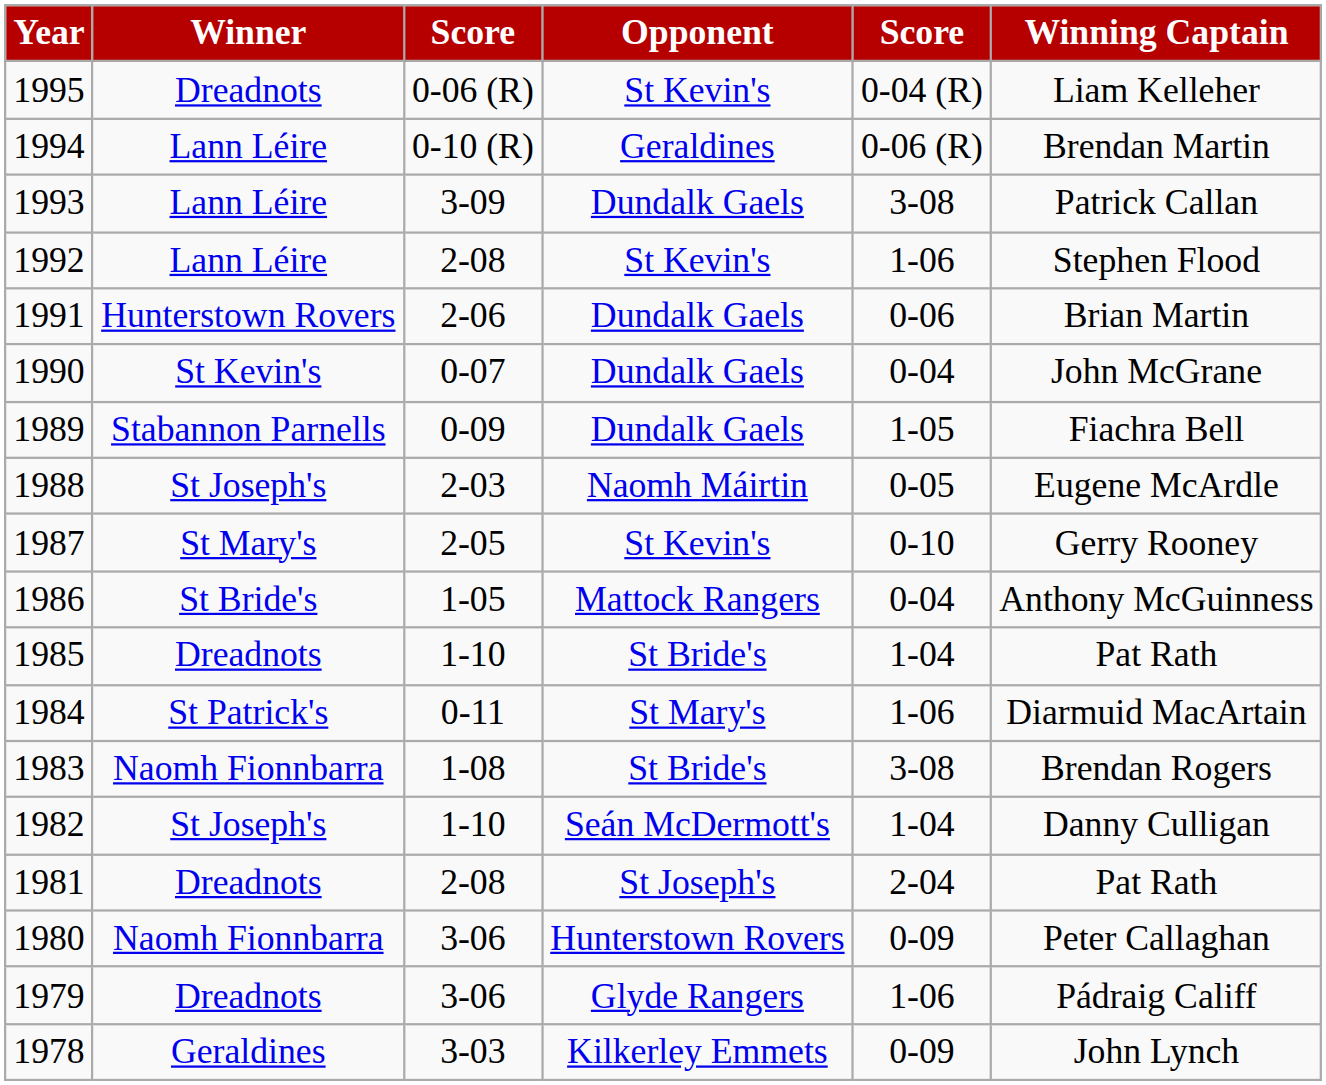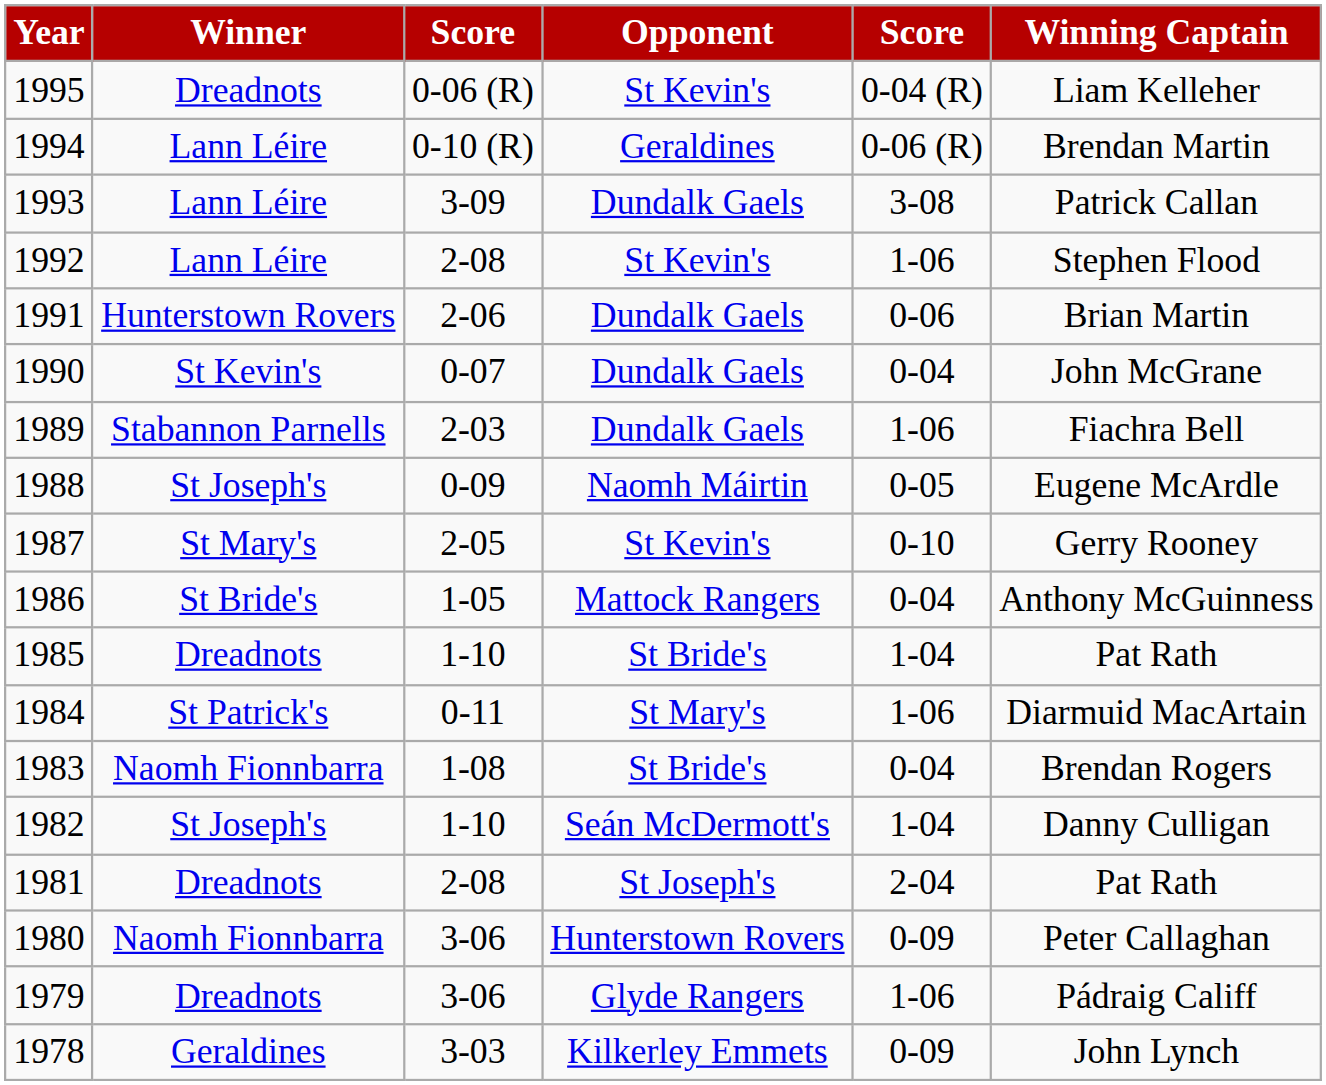1989 | column 3: 0-09 -> 2-03
1989 | column 5: 1-05 -> 1-06
1988 | column 3: 2-03 -> 0-09
1983 | column 5: 3-08 -> 0-04
